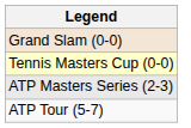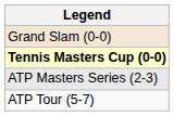row 3 | column 1: normal -> bold
